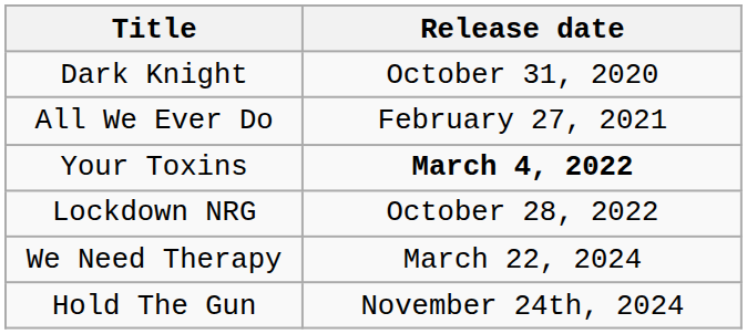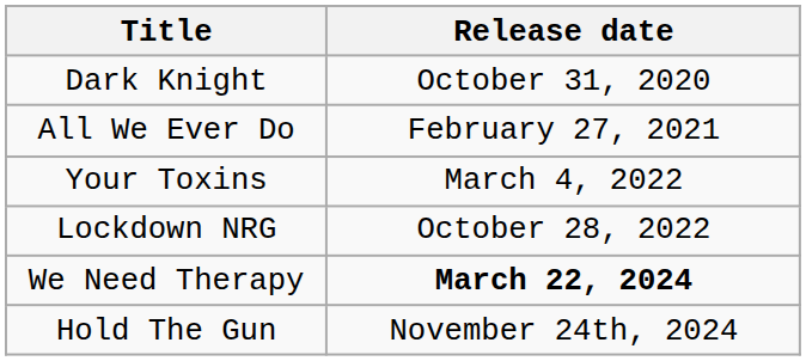Your Toxins | Release date: bold -> normal
We Need Therapy | Release date: normal -> bold
